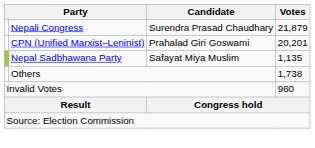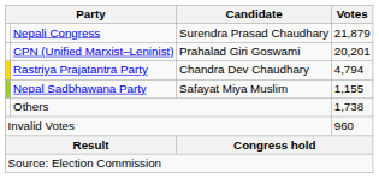+ row: Rastriya Prajatantra Party | Chandra Dev Chaudhary | 4,794
Nepal Sadbhawana Party | Votes: 1,135 -> 1,155
